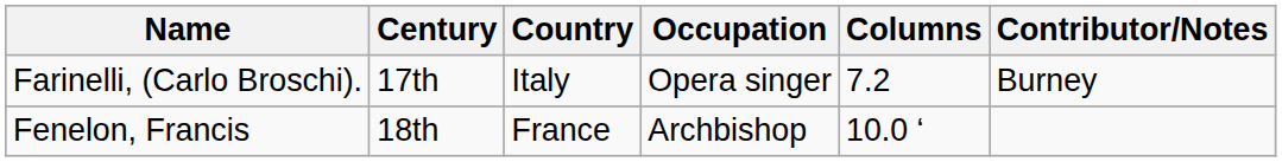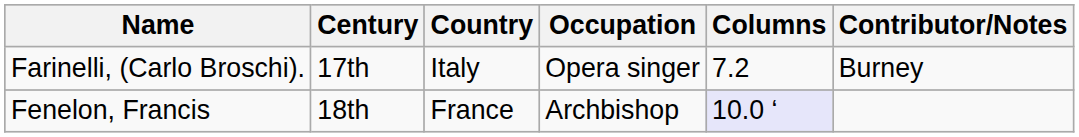Fenelon, Francis | Columns: no background -> lavender background
